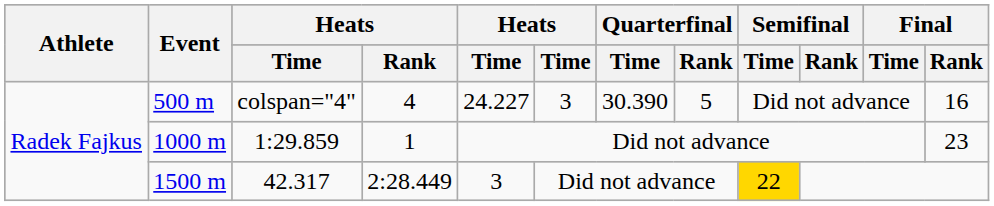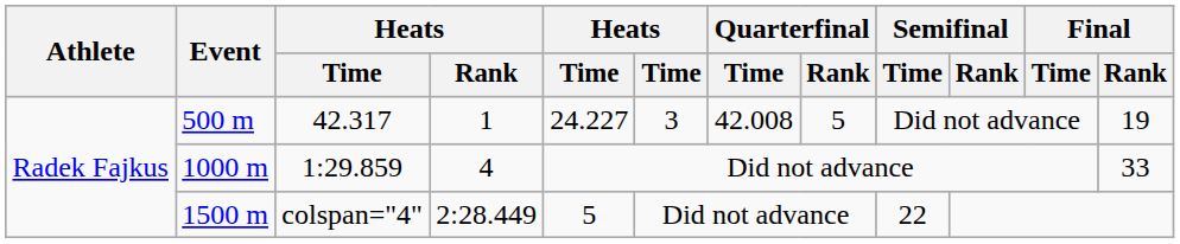500 m | column 3: colspan="4" -> 42.317
500 m | Heats / Rank: 4 -> 1
500 m | Quarterfinal / Time: 30.390 -> 42.008
500 m | Final / Rank: 16 -> 19
1000 m | Heats / Rank: 1 -> 4
1000 m | Final / Rank: 23 -> 33
1500 m | column 3: 42.317 -> colspan="4"
1500 m | column 5: 3 -> 5
1500 m | Semifinal / Time: gold background -> no background
